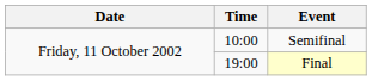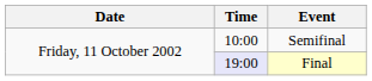Final | Time: no background -> lavender background
